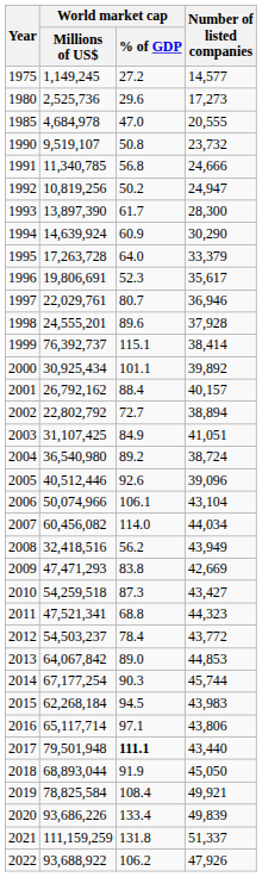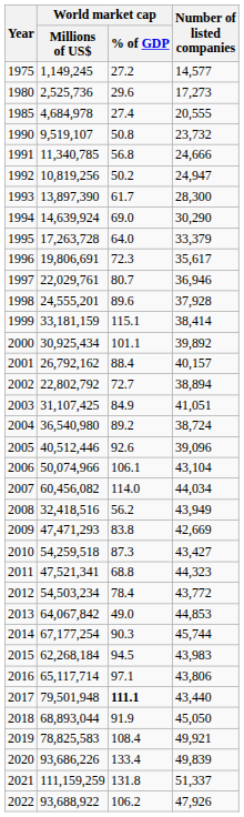1985 | World market cap / % of GDP: 47.0 -> 27.4
1994 | World market cap / % of GDP: 60.9 -> 69.0
1996 | World market cap / % of GDP: 52.3 -> 72.3
1999 | World market cap / Millions of US$: 76,392,737 -> 33,181,159
2012 | World market cap / Millions of US$: 54,503,237 -> 54,503,234
2013 | World market cap / % of GDP: 89.0 -> 49.0
2019 | World market cap / Millions of US$: 78,825,584 -> 78,825,583
